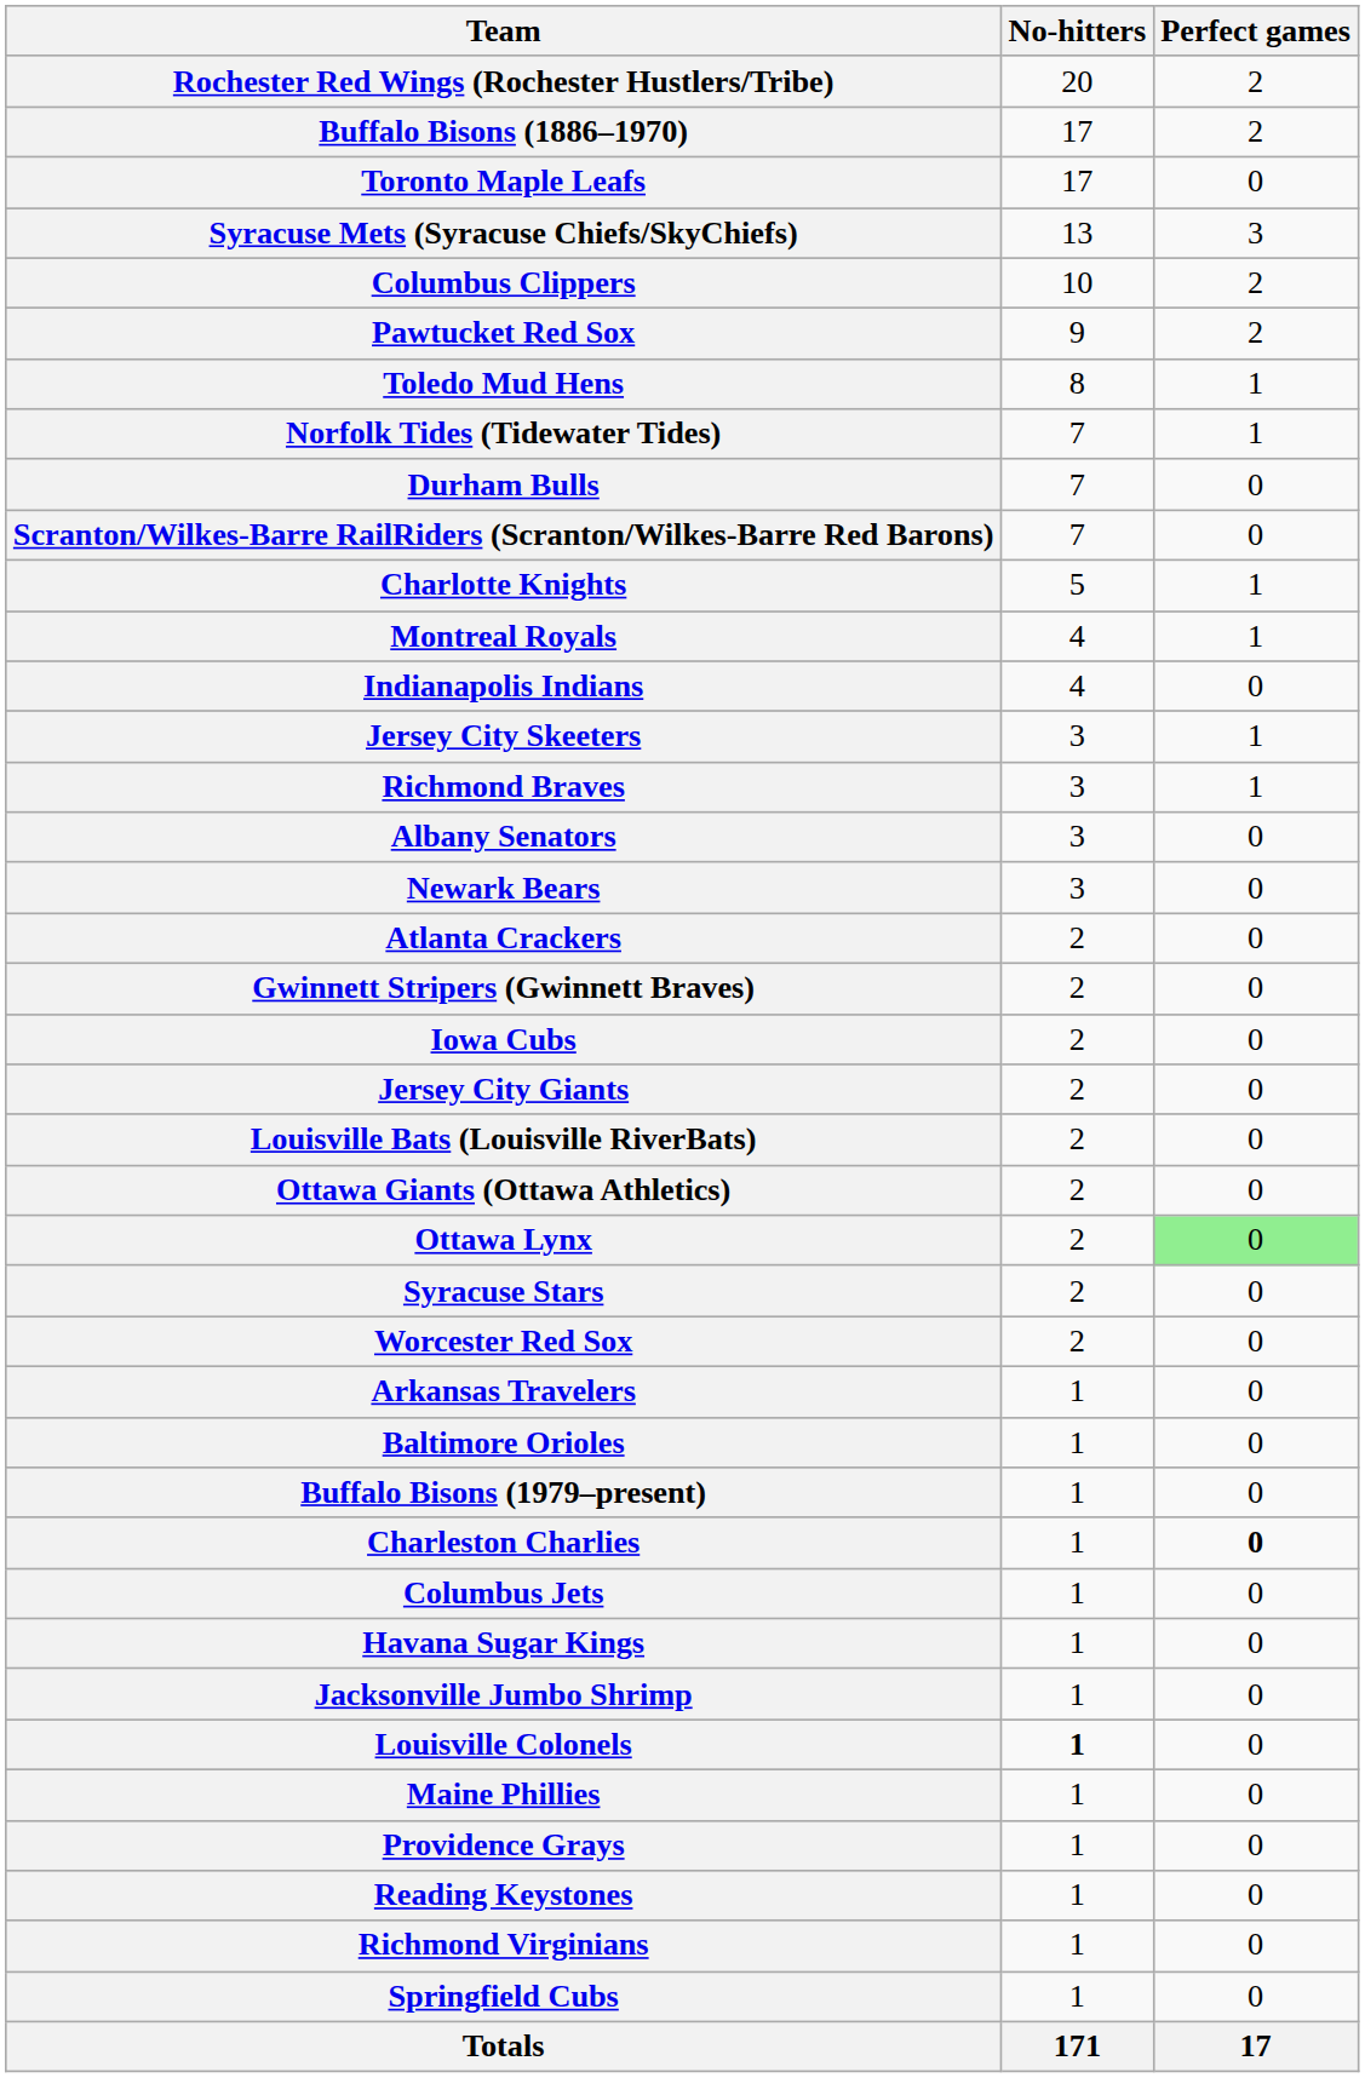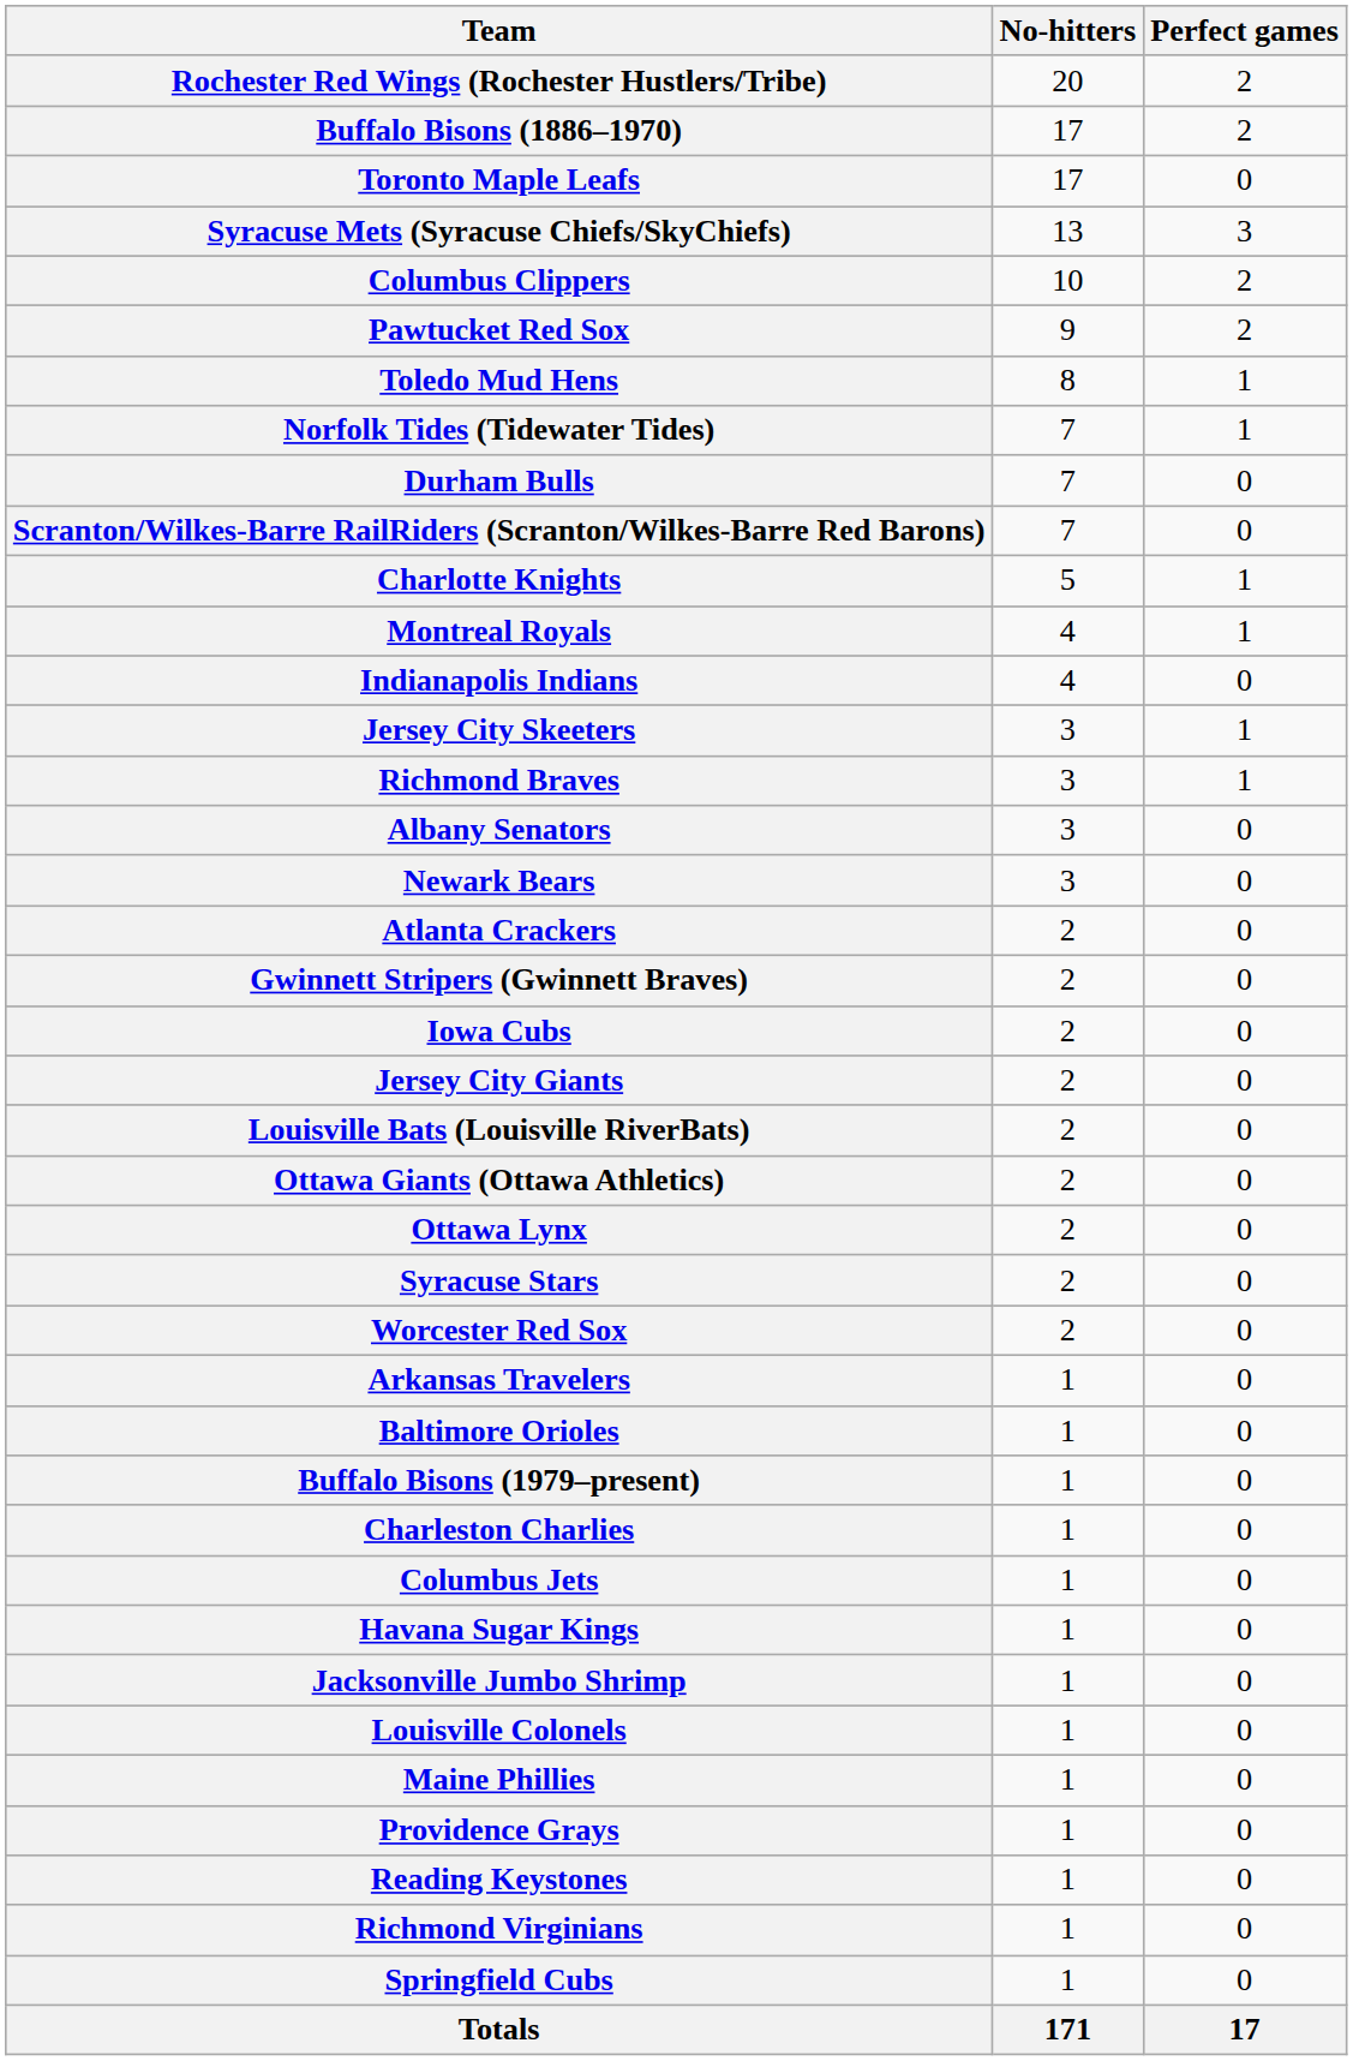Ottawa Lynx | Perfect games: lightgreen background -> no background
Charleston Charlies | Perfect games: bold -> normal
Louisville Colonels | No-hitters: bold -> normal
